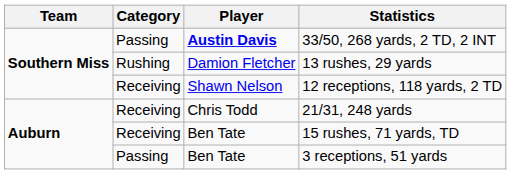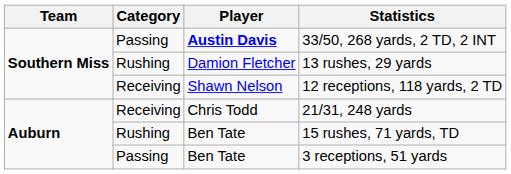15 rushes, 71 yards, TD | Category: Receiving -> Rushing
